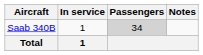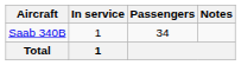Saab 340B | Passengers: lightgrey background -> no background
